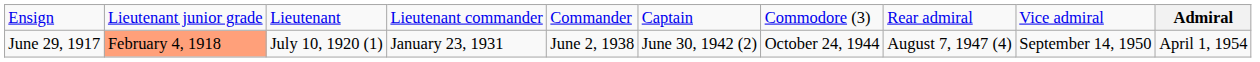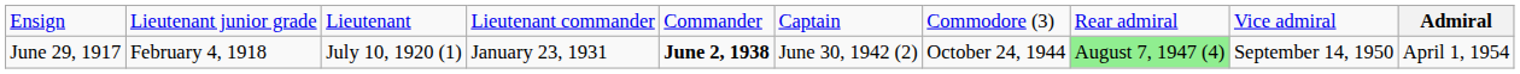June 29, 1917 | column 2: lightsalmon background -> no background
June 29, 1917 | column 5: normal -> bold
June 29, 1917 | column 8: no background -> lightgreen background
